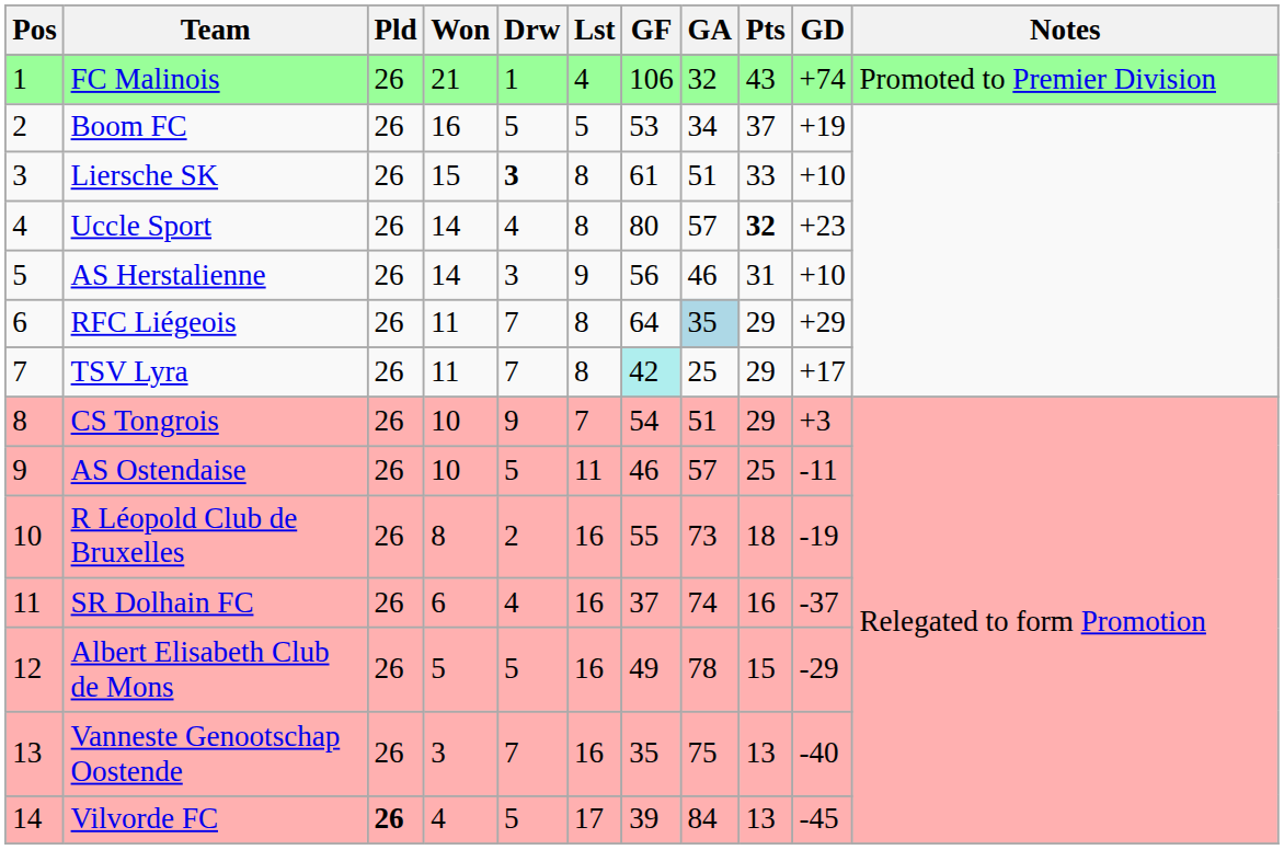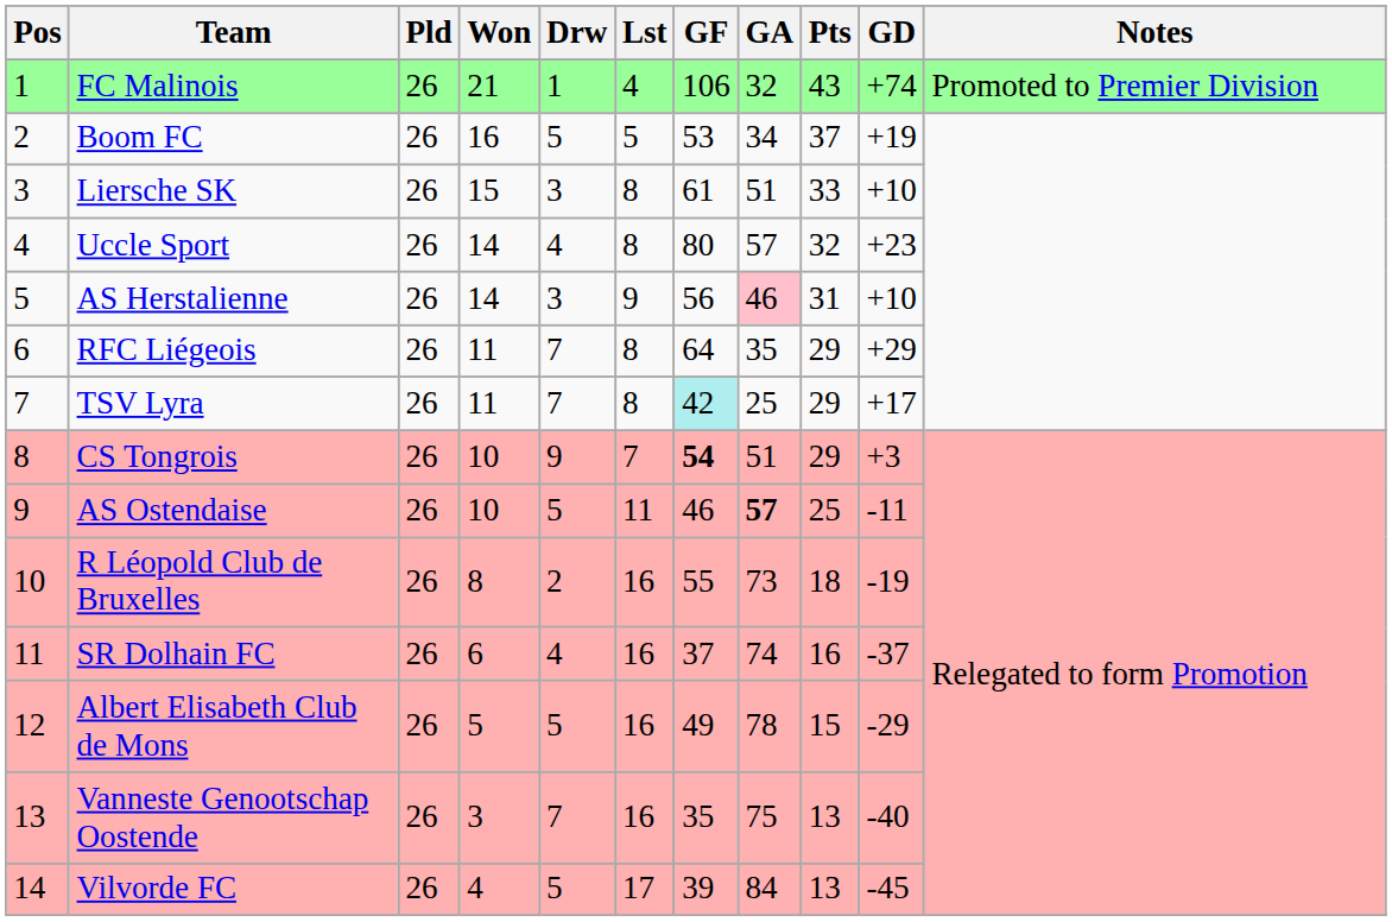Liersche SK | Drw: bold -> normal
Uccle Sport | Pts: bold -> normal
AS Herstalienne | GA: no background -> pink background
RFC Liégeois | GA: lightblue background -> no background
CS Tongrois | GF: normal -> bold
AS Ostendaise | GA: normal -> bold
Vilvorde FC | Pld: bold -> normal
